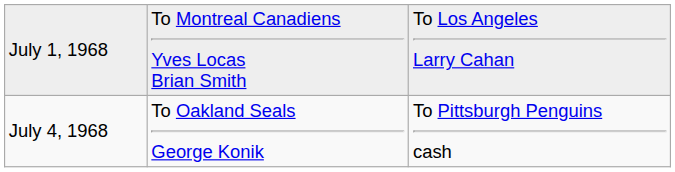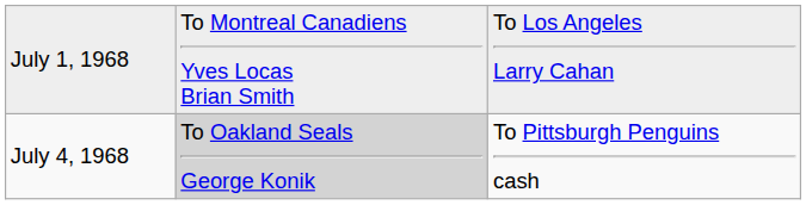July 4, 1968 | column 2: no background -> lightgrey background
